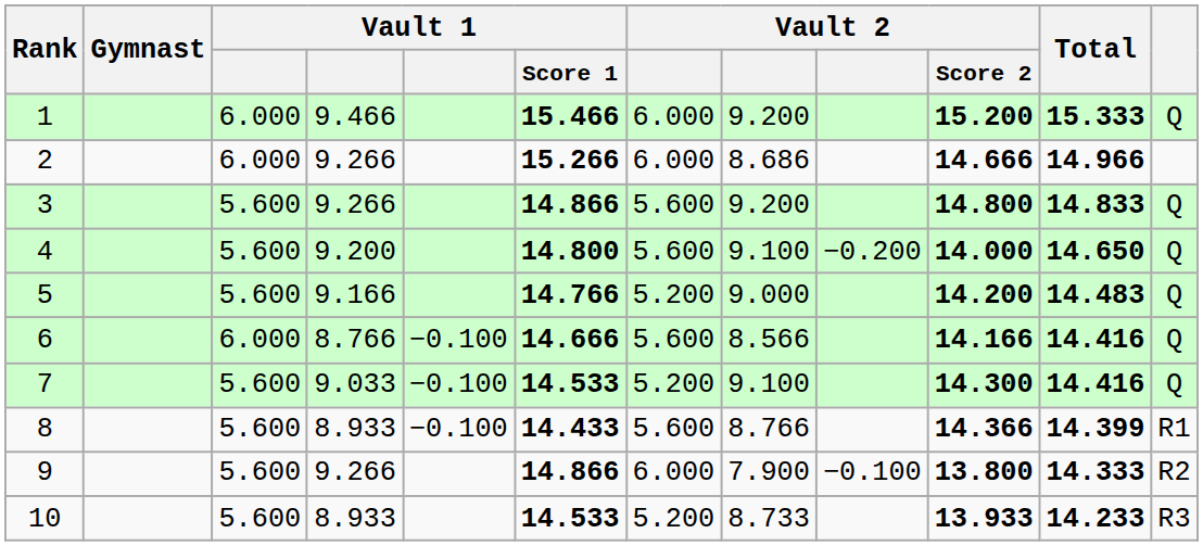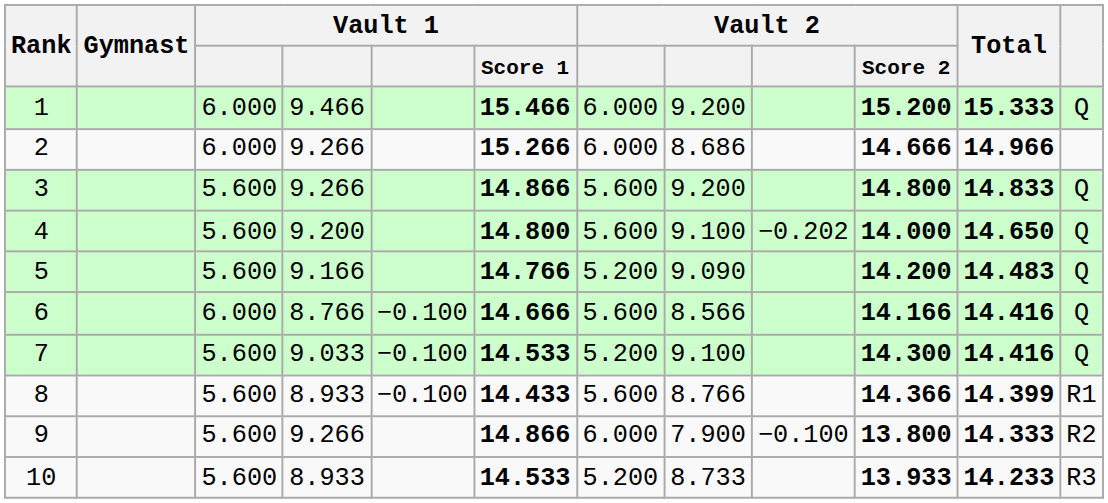4 | column 9: −0.200 -> −0.202
5 | column 8: 9.000 -> 9.090
